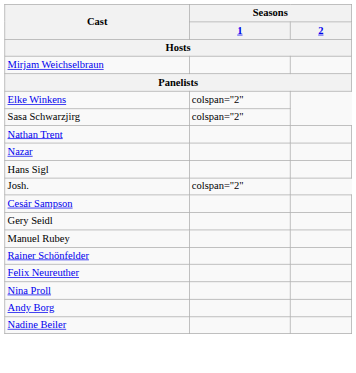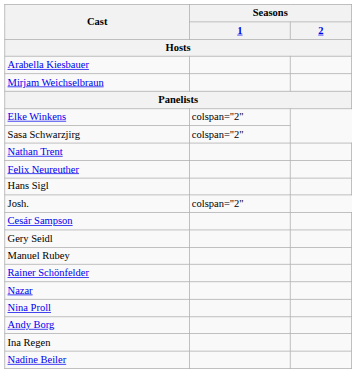+ row: Arabella Kiesbauer
rows swapped: Nazar <-> Felix Neureuther
+ row: Ina Regen
